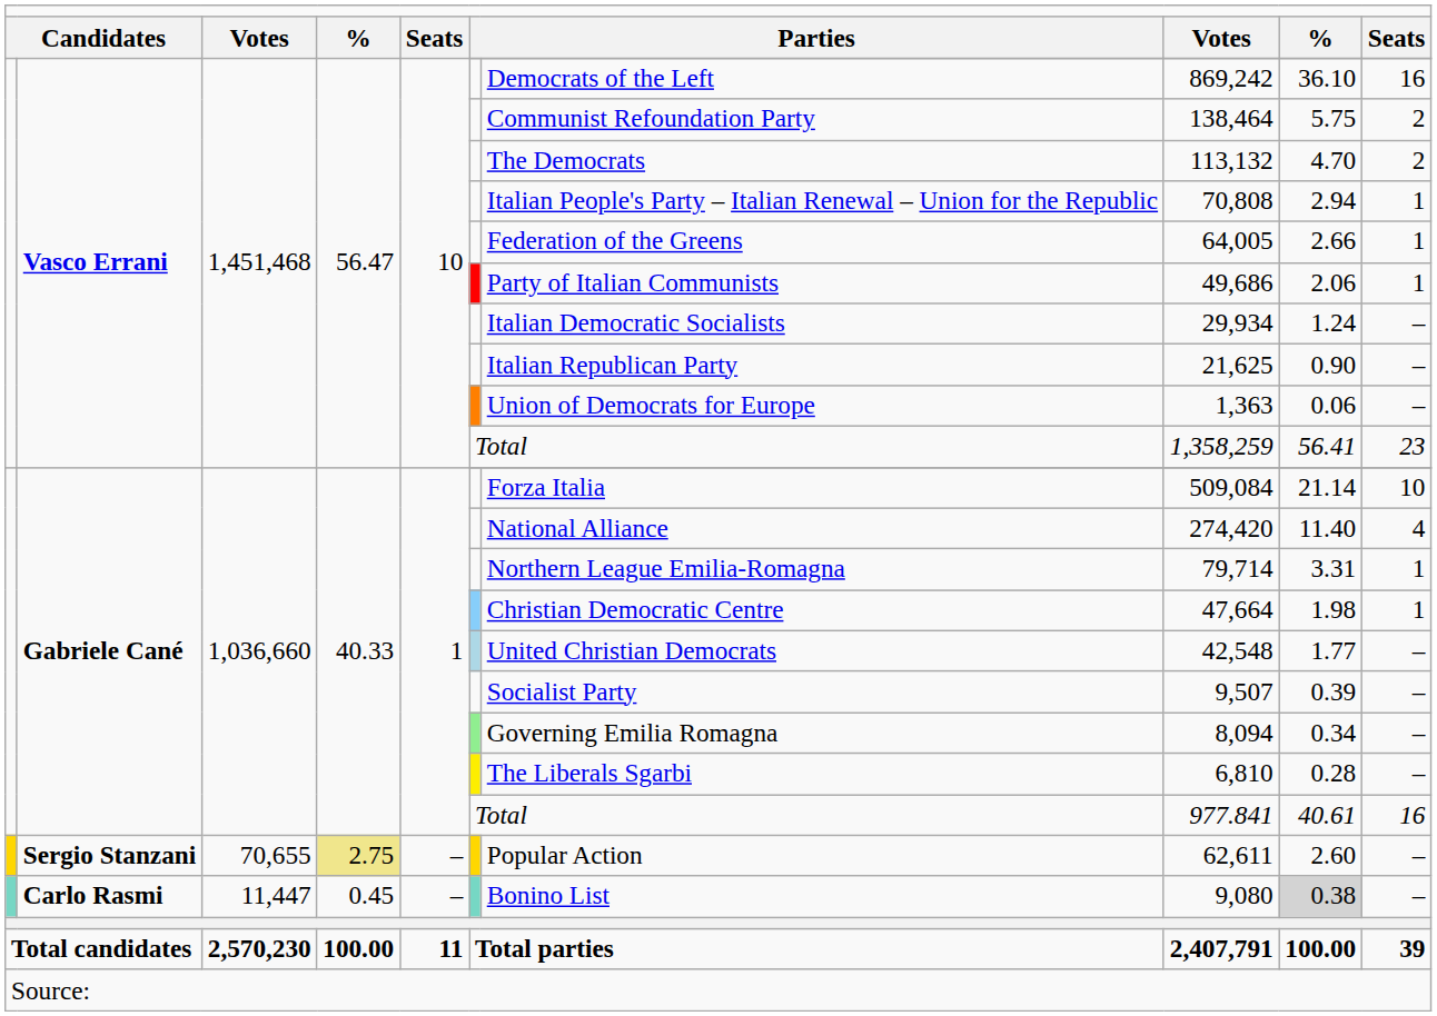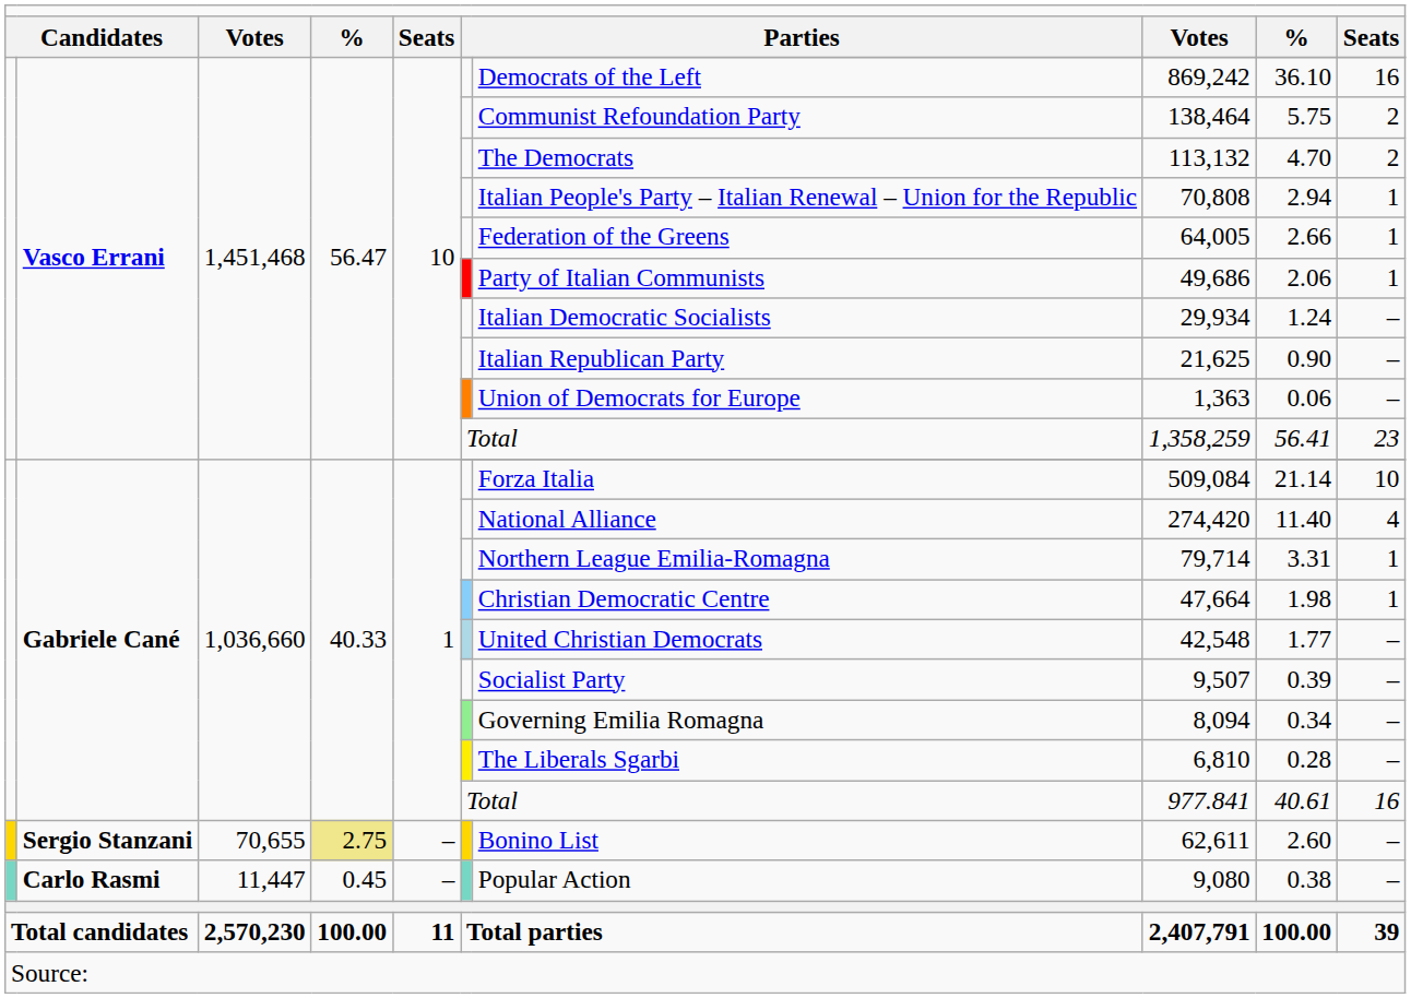Sergio Stanzani | column 7: Popular Action -> Bonino List
Carlo Rasmi | column 7: Bonino List -> Popular Action
Carlo Rasmi | column 9: lightgrey background -> no background
